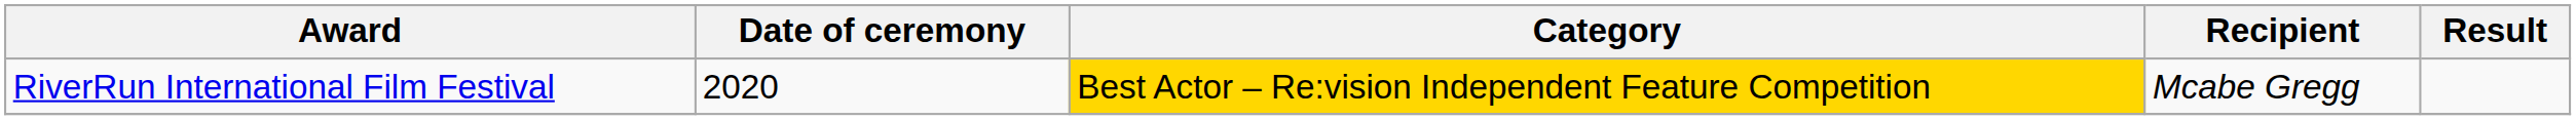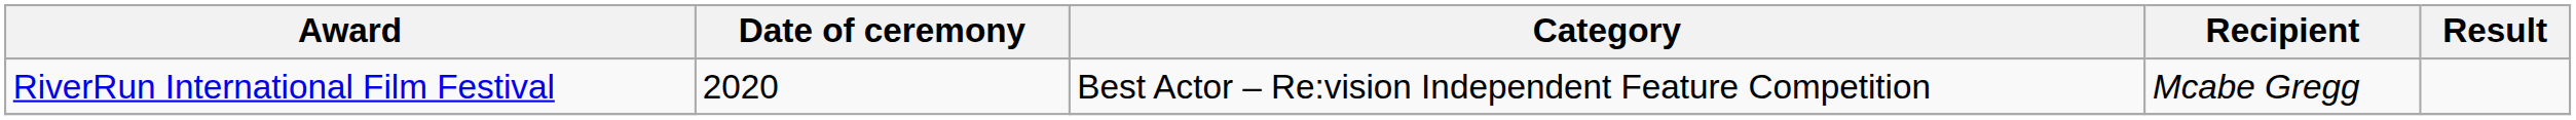RiverRun International Film Festival | Category: gold background -> no background
